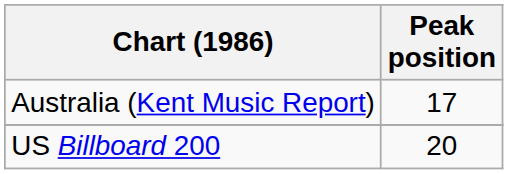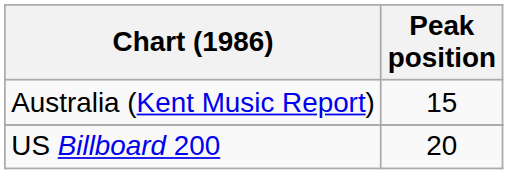Australia (Kent Music Report) | Peak position: 17 -> 15
